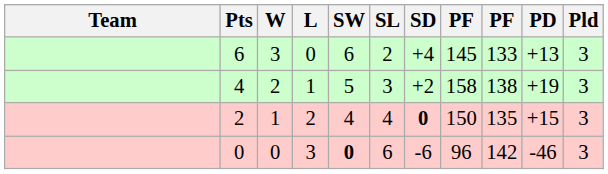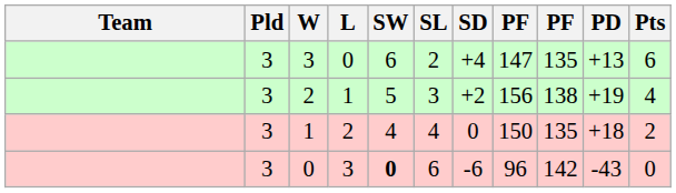columns swapped: Pld <-> Pts
row 2 | column 8: 145 -> 147
row 2 | column 9: 133 -> 135
row 3 | column 8: 158 -> 156
row 4 | SD: bold -> normal
row 4 | PD: +15 -> +18
row 5 | PD: -46 -> -43
